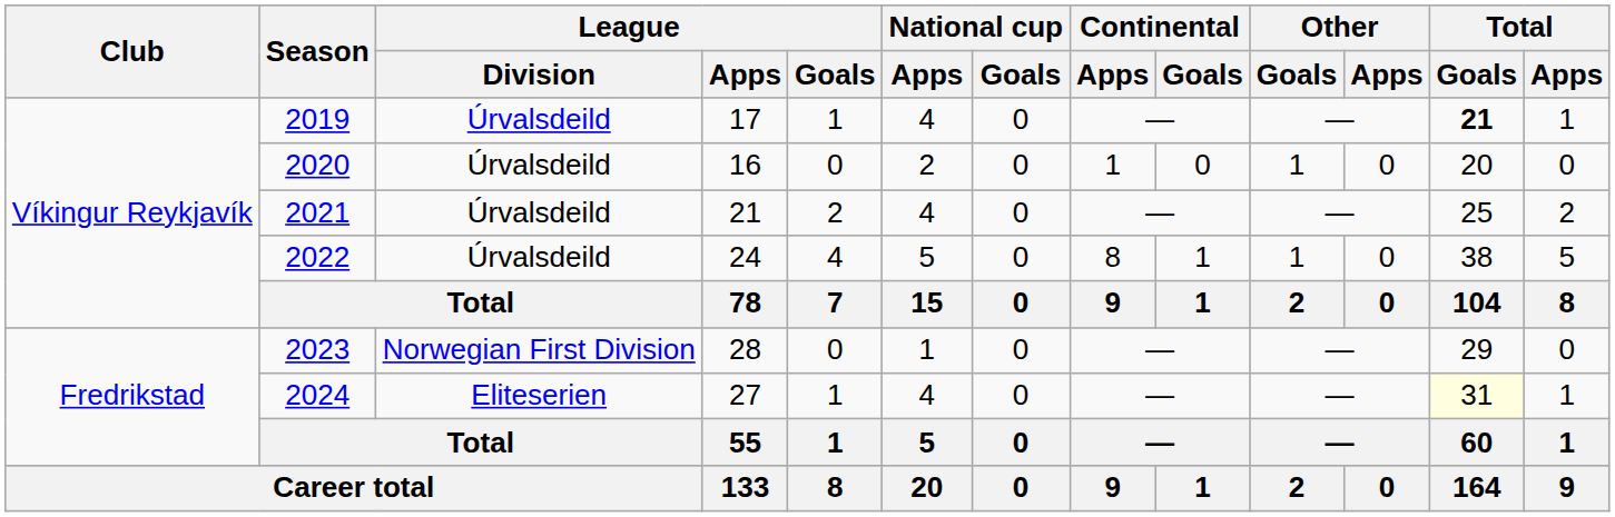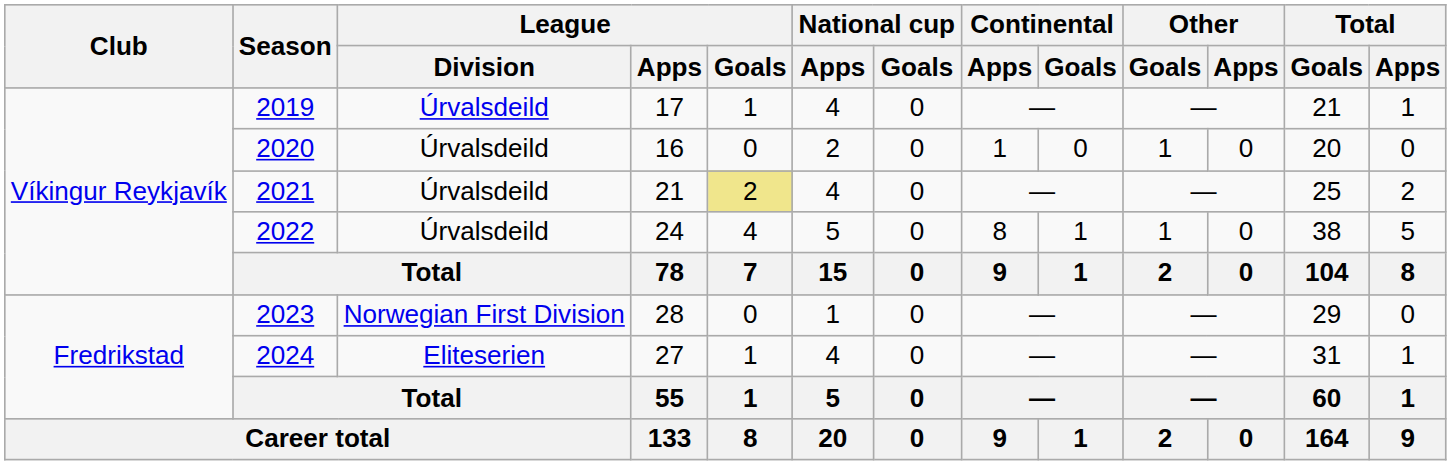2019 | Total / Goals: bold -> normal
2021 | League / Goals: no background -> khaki background
2024 | Total / Goals: lightyellow background -> no background
